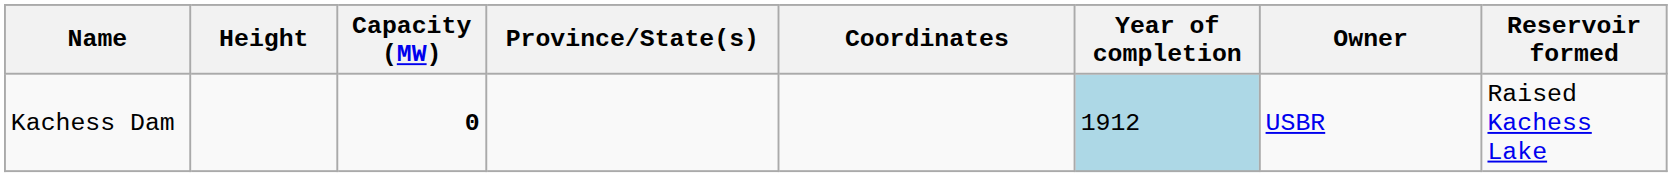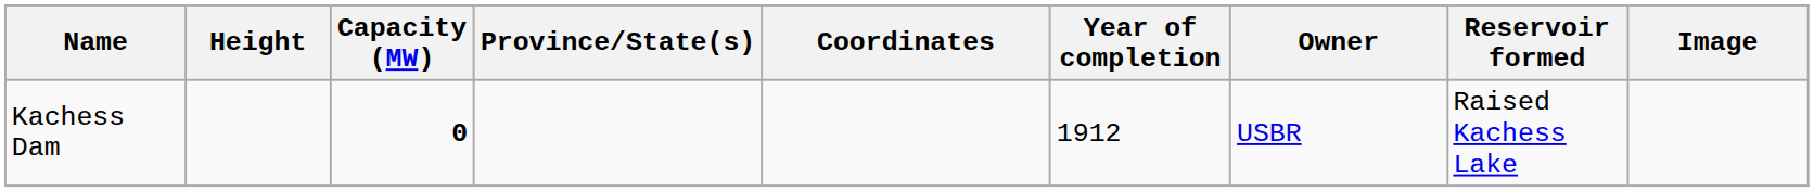+ column: Image
Kachess Dam | Year of completion: lightblue background -> no background
